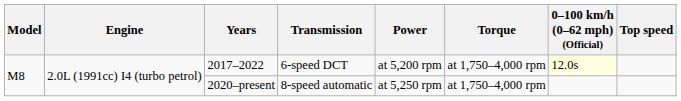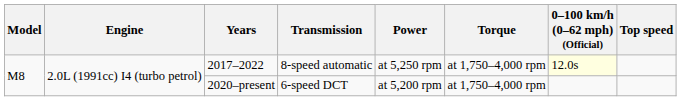2017–2022 | Transmission: 6-speed DCT -> 8-speed automatic
2017–2022 | Power: at 5,200 rpm -> at 5,250 rpm
2020–present | Transmission: 8-speed automatic -> 6-speed DCT
2020–present | Power: at 5,250 rpm -> at 5,200 rpm
